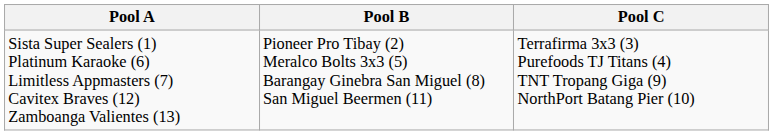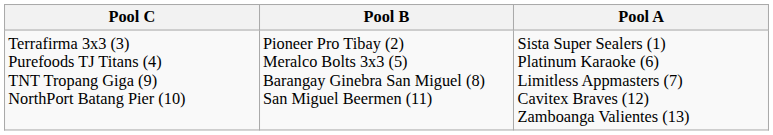columns swapped: Pool A <-> Pool C
